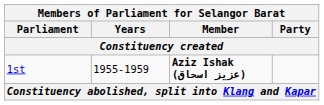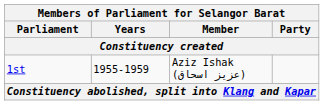1st | Member: bold -> normal
